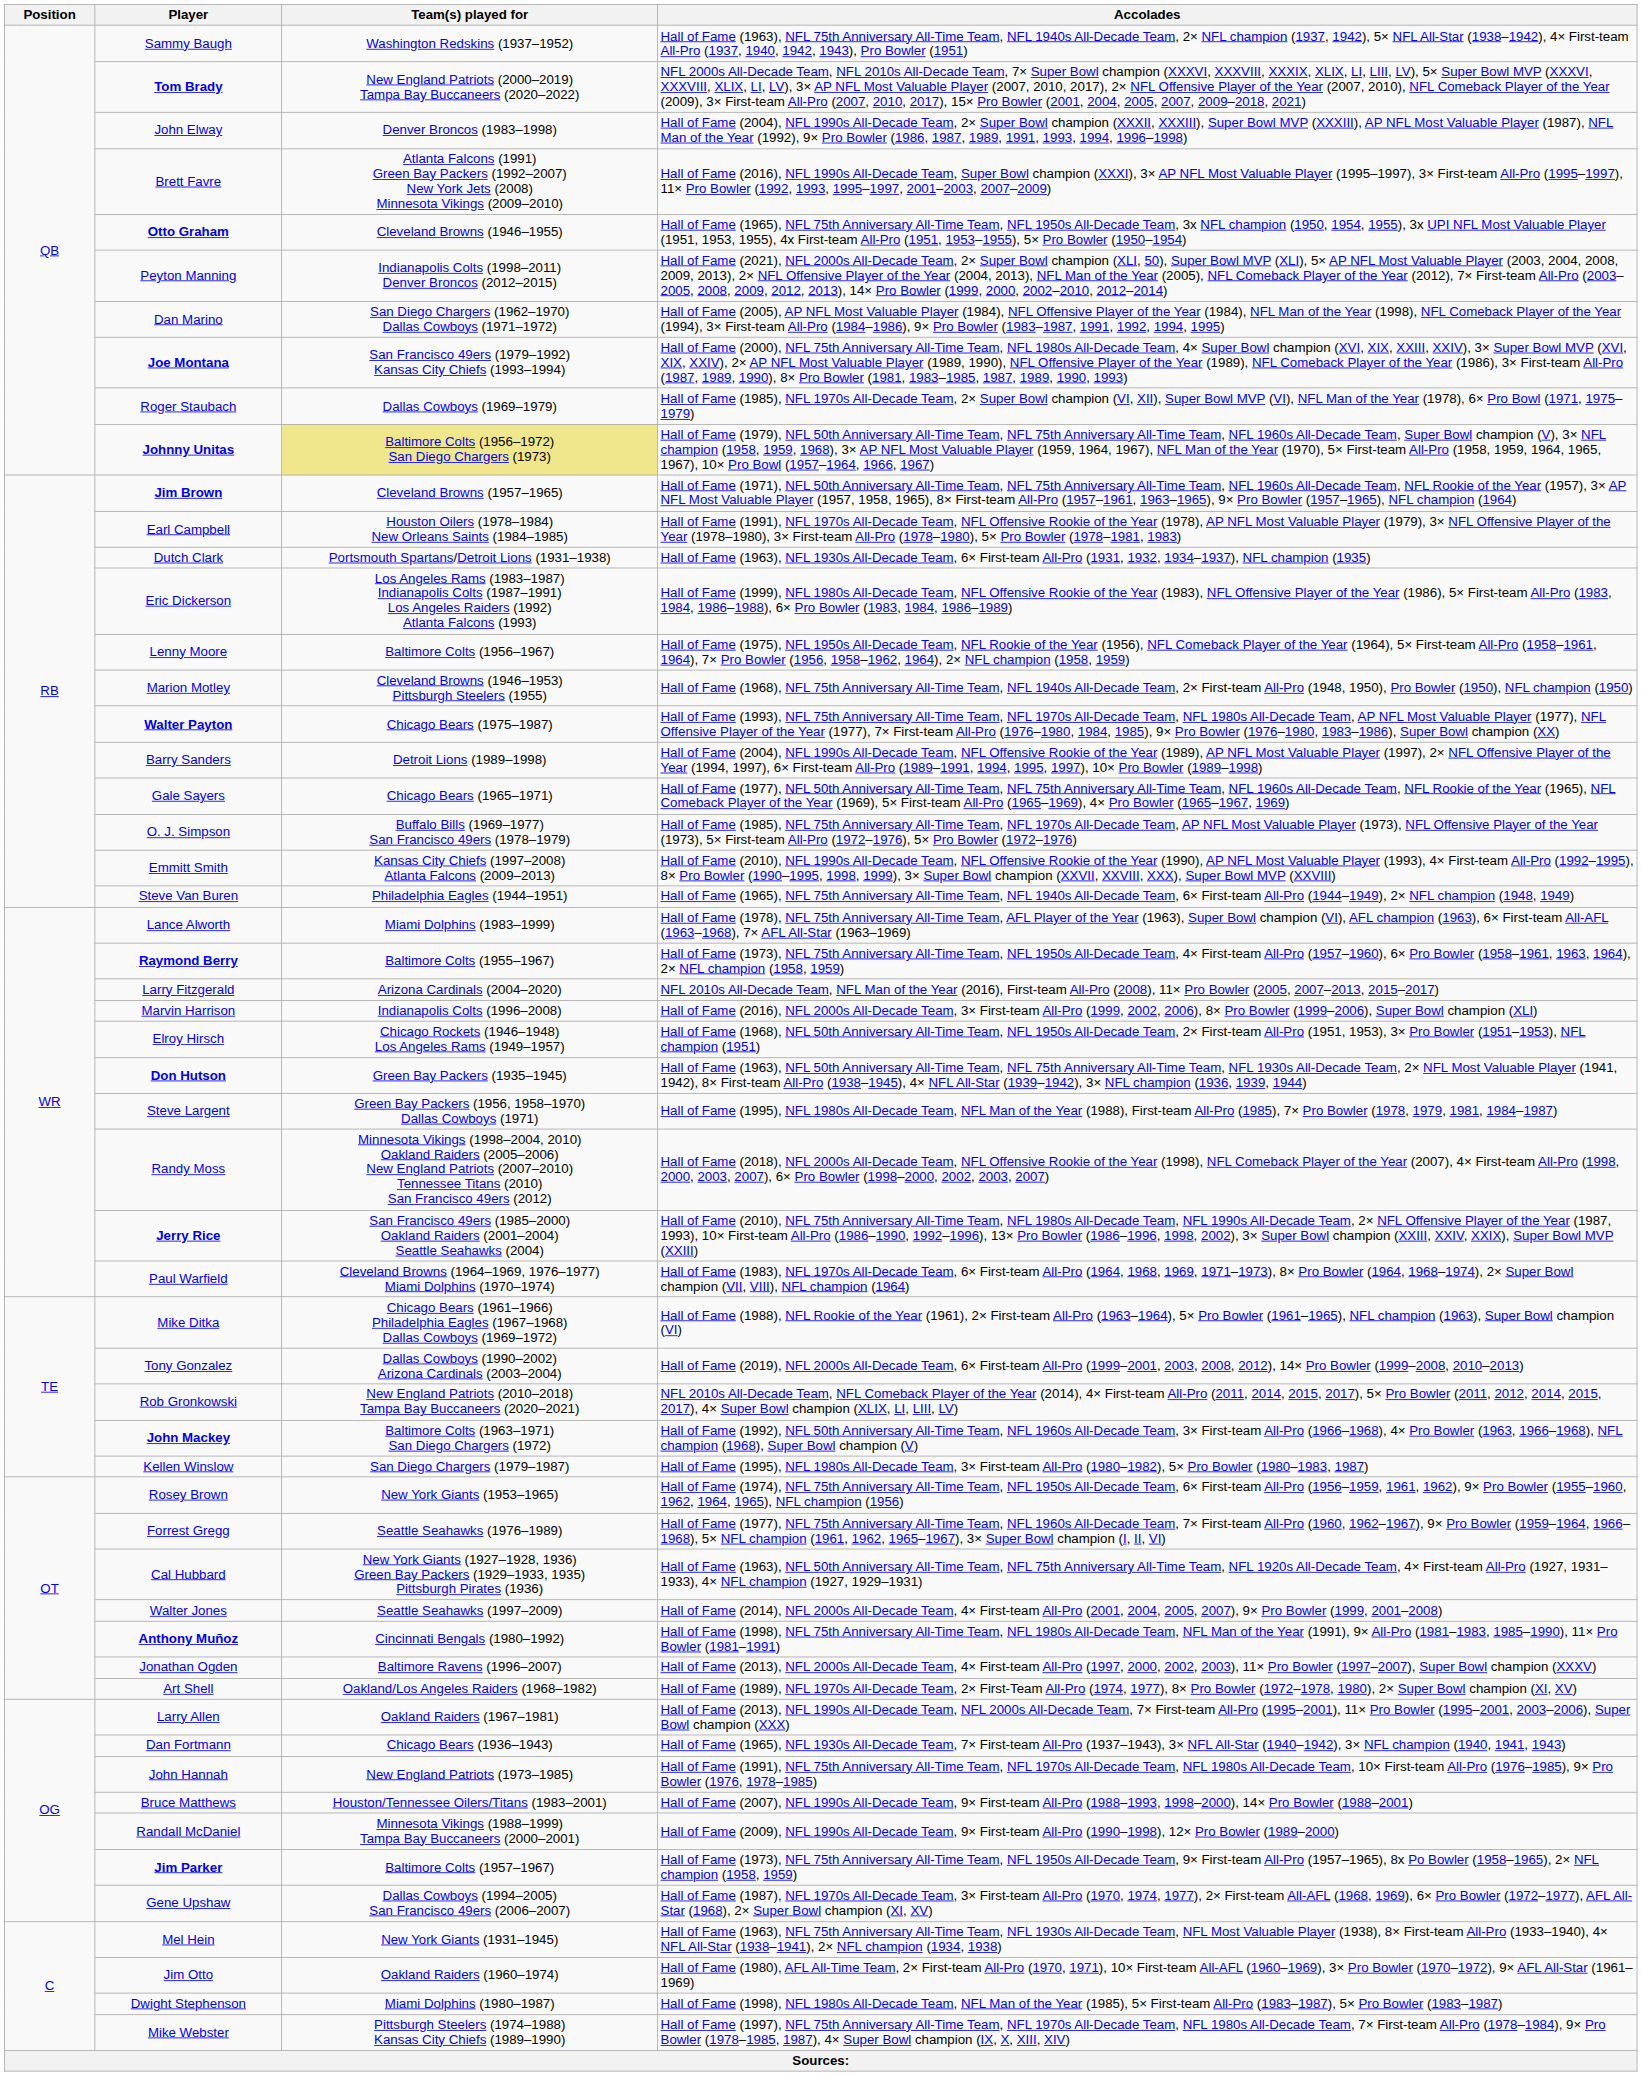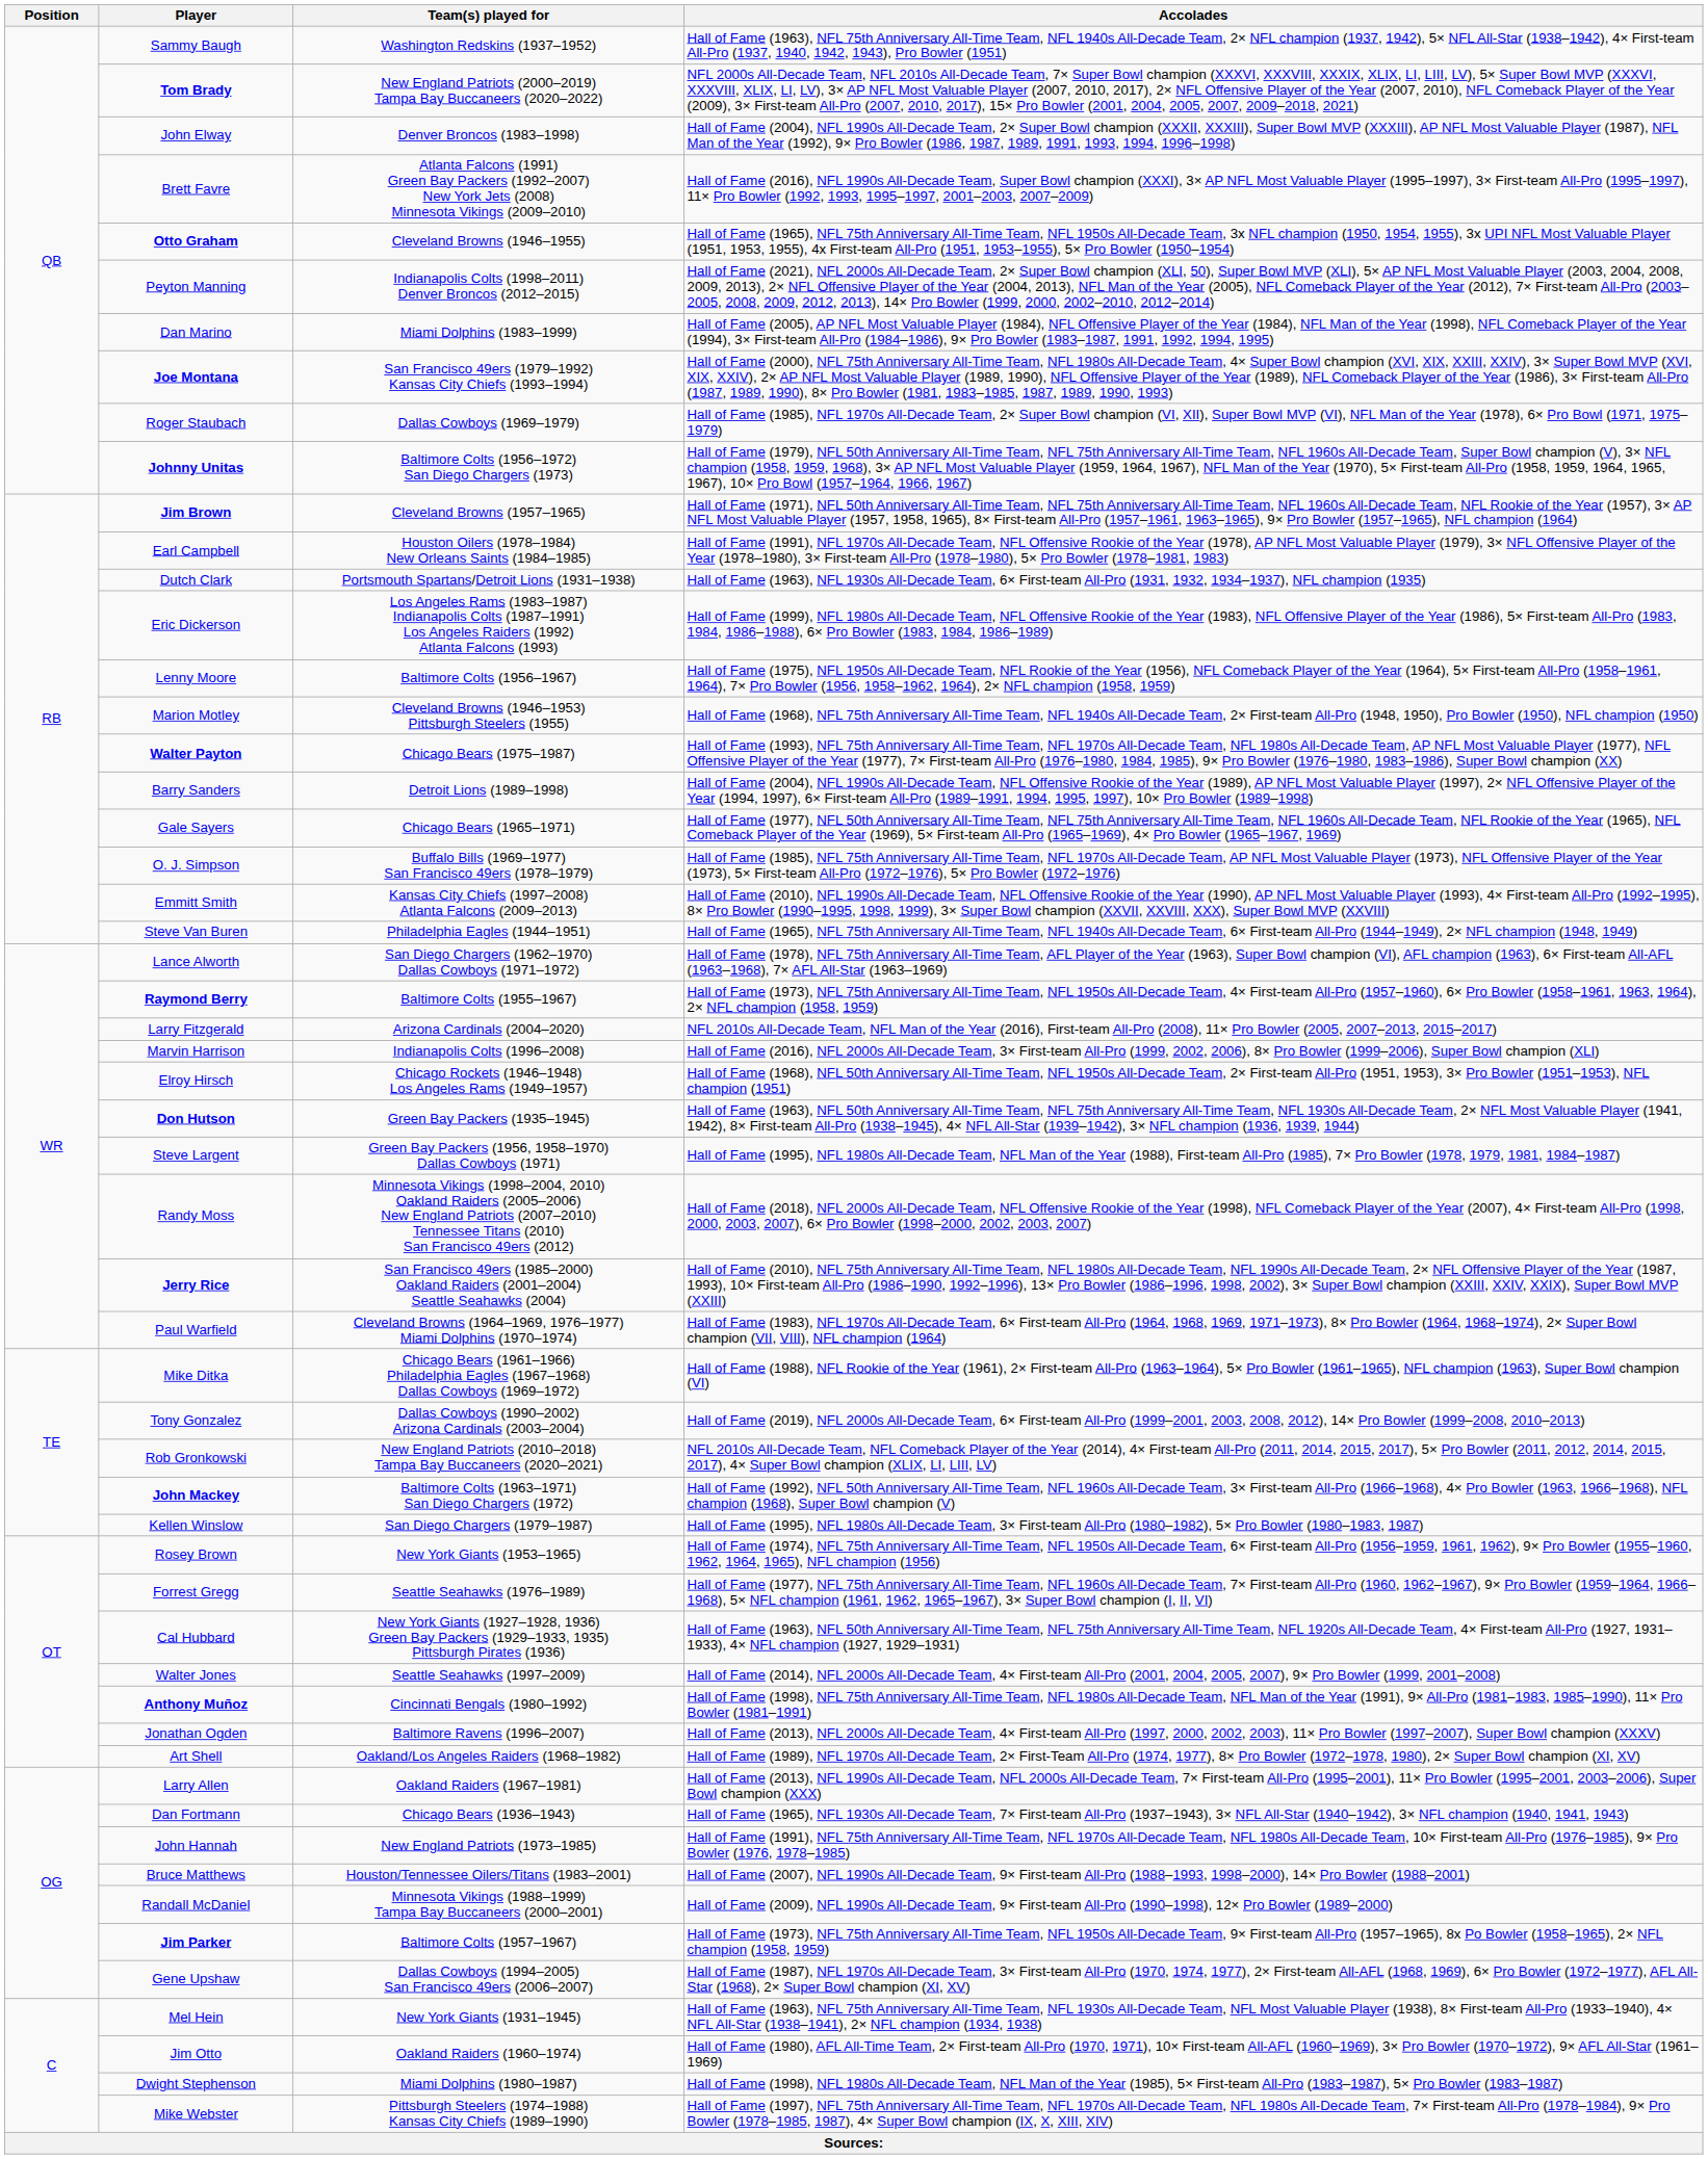Dan Marino | Team(s) played for: San Diego Chargers (1962–1970) Dallas Cowboys (1971–1972) -> Miami Dolphins (1983–1999)
Johnny Unitas | Team(s) played for: khaki background -> no background
Lance Alworth | Team(s) played for: Miami Dolphins (1983–1999) -> San Diego Chargers (1962–1970) Dallas Cowboys (1971–1972)
